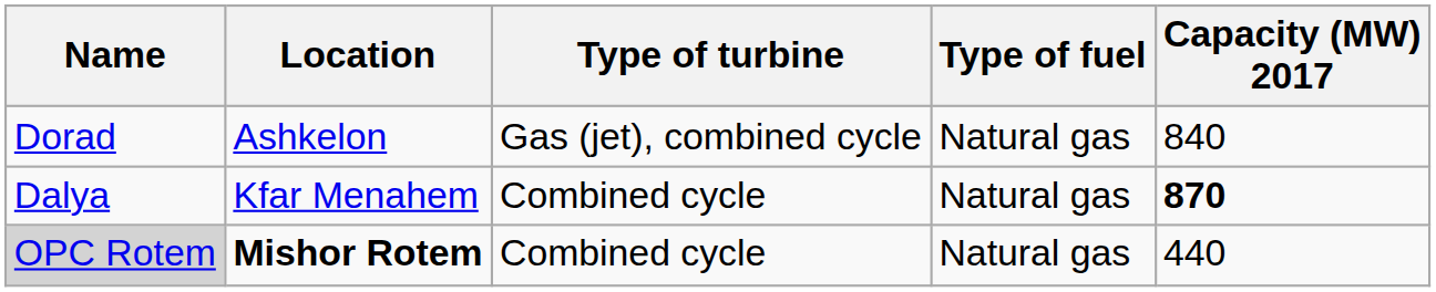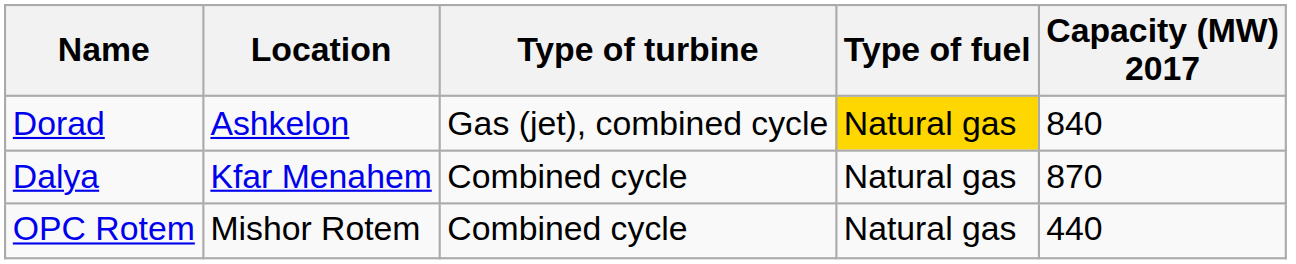row 2 | Type of fuel: no background -> gold background
row 3 | Capacity (MW) 2017: bold -> normal
row 4 | Name: lightgrey background -> no background
row 4 | Location: bold -> normal
